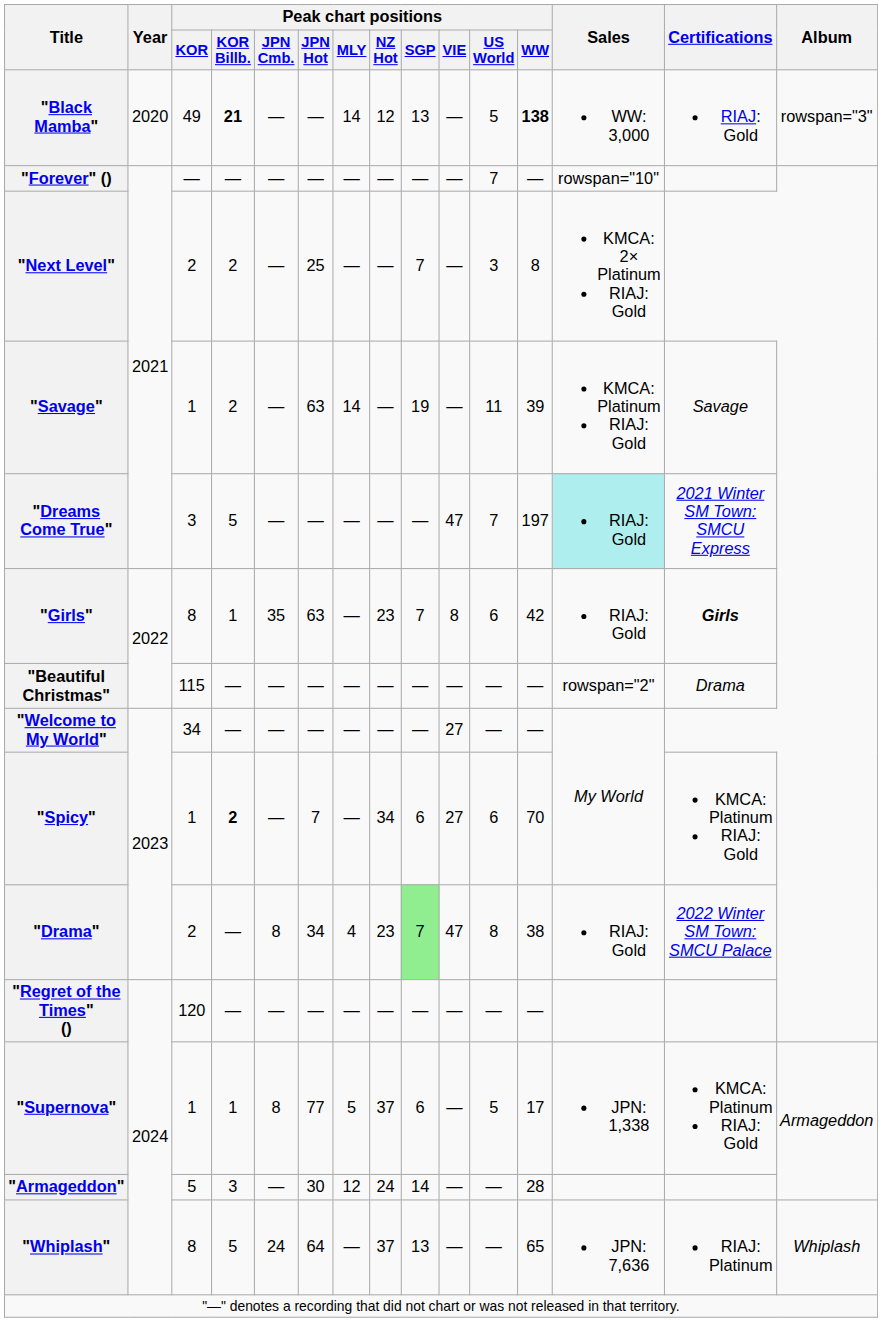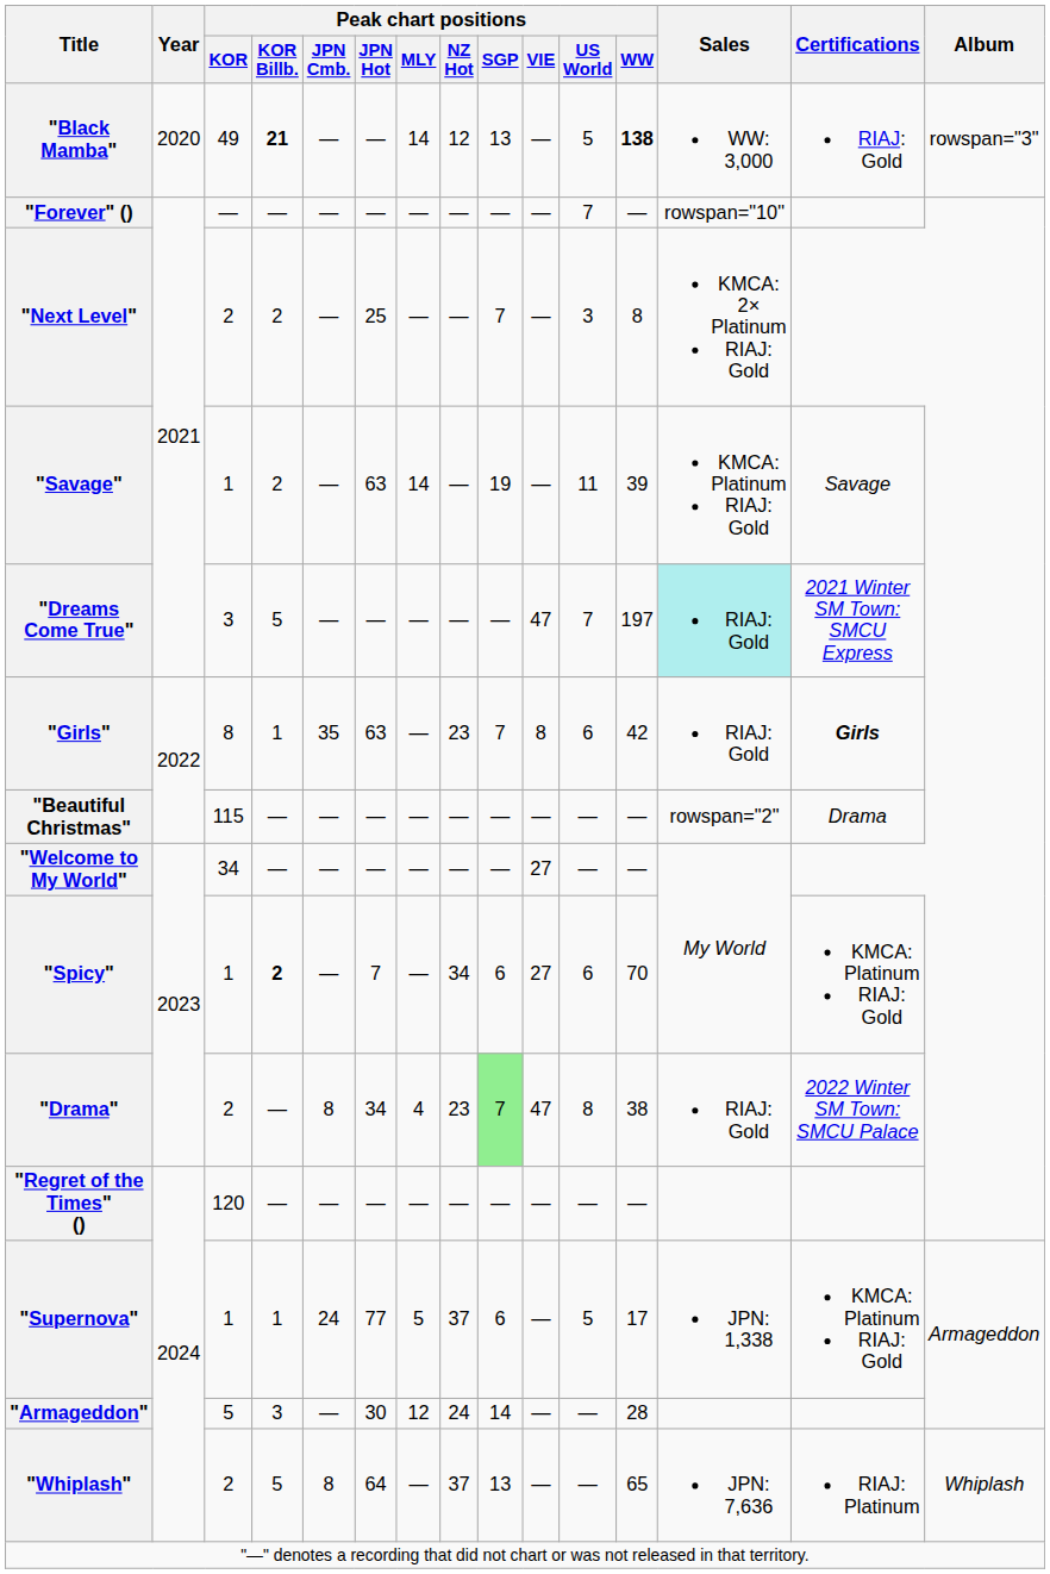"Supernova" | Peak chart positions / JPN Cmb.: 8 -> 24
"Whiplash" | Peak chart positions / KOR: 8 -> 2
"Whiplash" | Peak chart positions / JPN Cmb.: 24 -> 8
